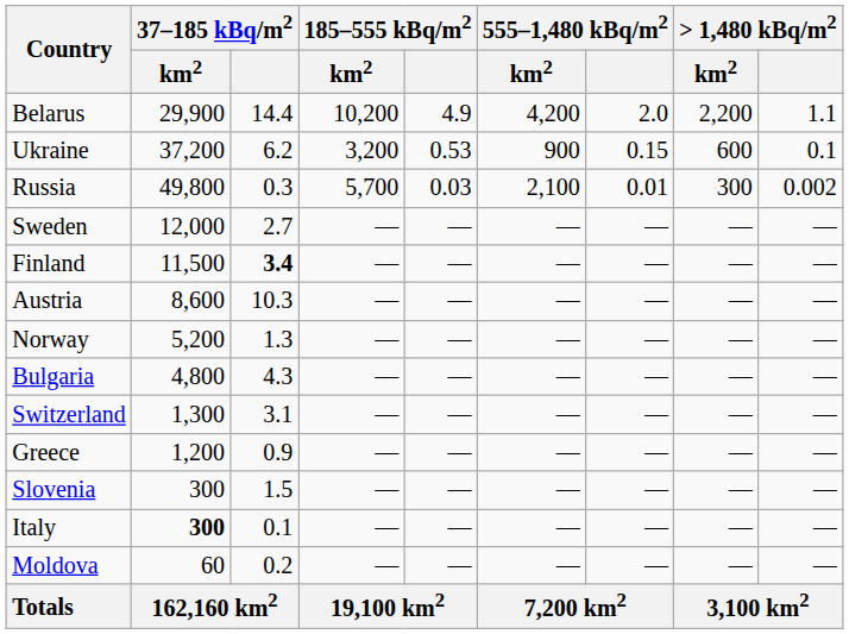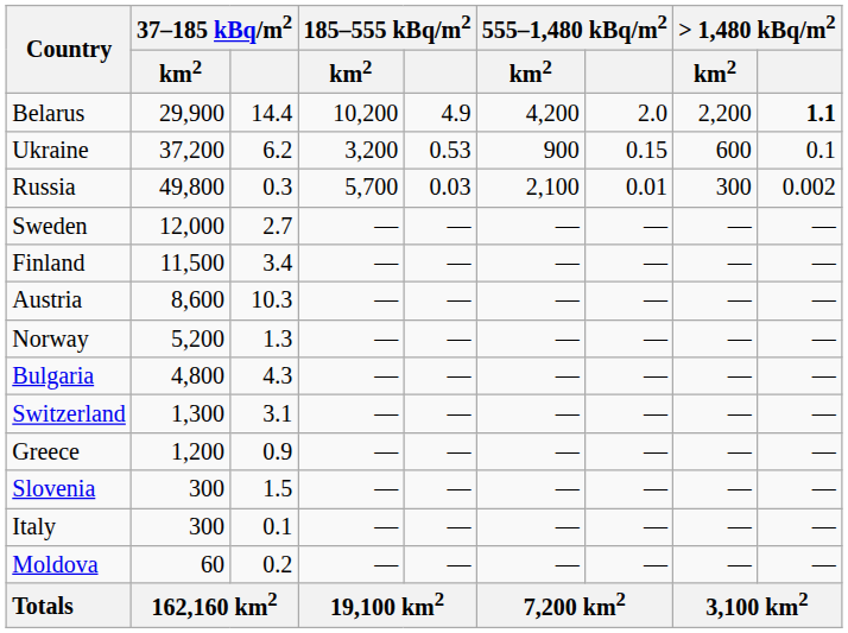Belarus | > 1,480 kBq/m2: normal -> bold
Finland | 37–185 kBq/m2: bold -> normal
Italy | 37–185 kBq/m2 / km2: bold -> normal
